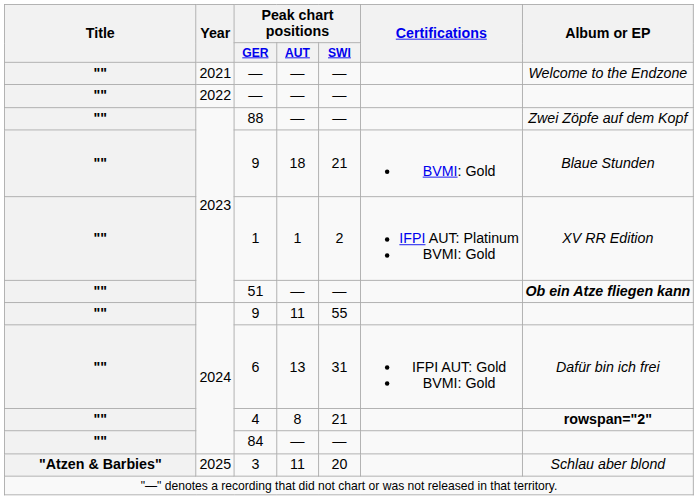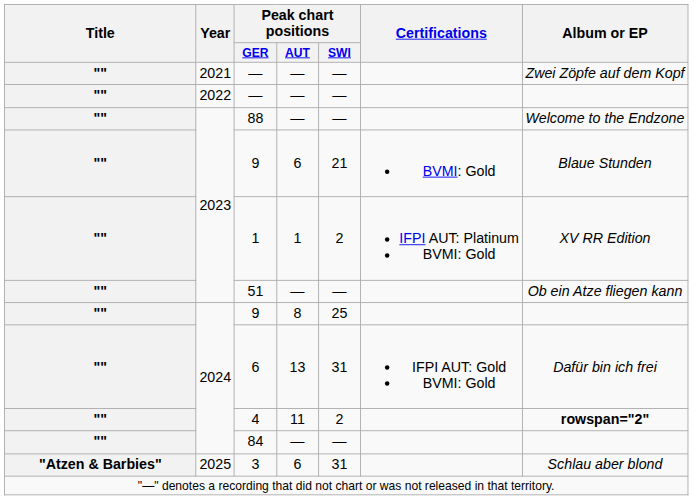2021 / — | Album or EP: Welcome to the Endzone -> Zwei Zöpfe auf dem Kopf
88 | Album or EP: Zwei Zöpfe auf dem Kopf -> Welcome to the Endzone
2023 / 9 | Peak chart positions / AUT: 18 -> 6
51 | Album or EP: bold -> normal
2024 / 9 | Peak chart positions / AUT: 11 -> 8
2024 / 9 | Peak chart positions / SWI: 55 -> 25
4 | Peak chart positions / AUT: 8 -> 11
4 | Peak chart positions / SWI: 21 -> 2
3 | Peak chart positions / AUT: 11 -> 6
3 | Peak chart positions / SWI: 20 -> 31
